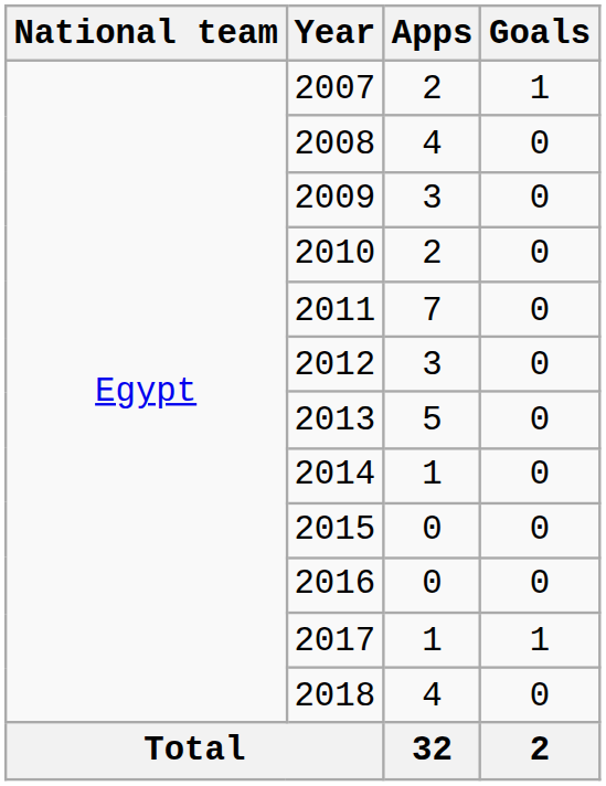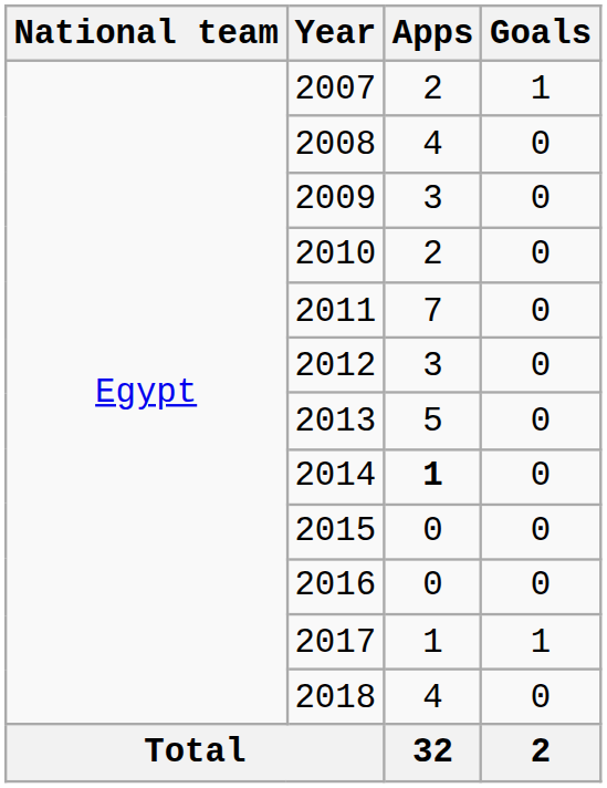2014 | Apps: normal -> bold
